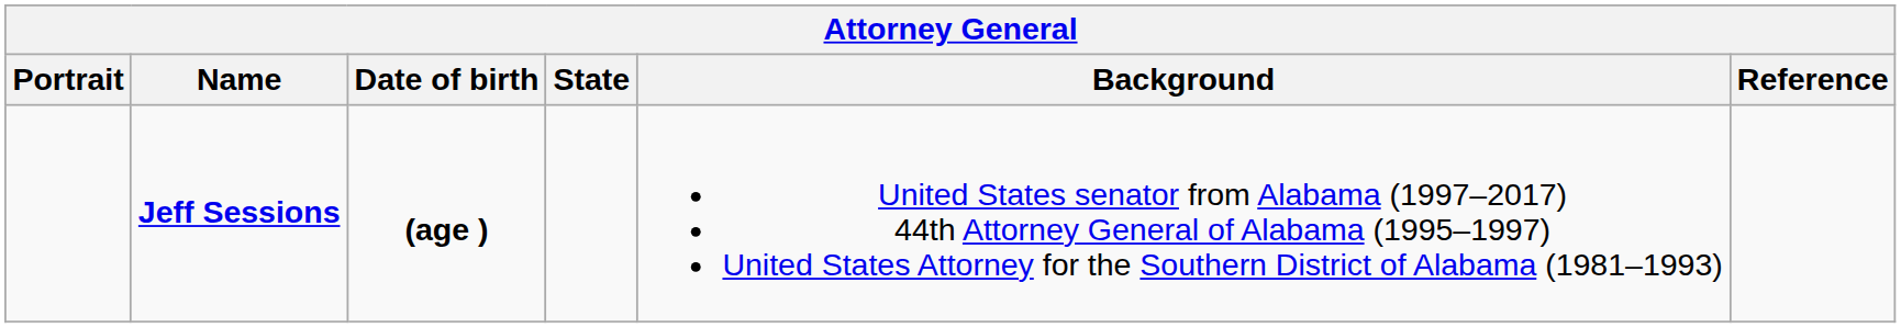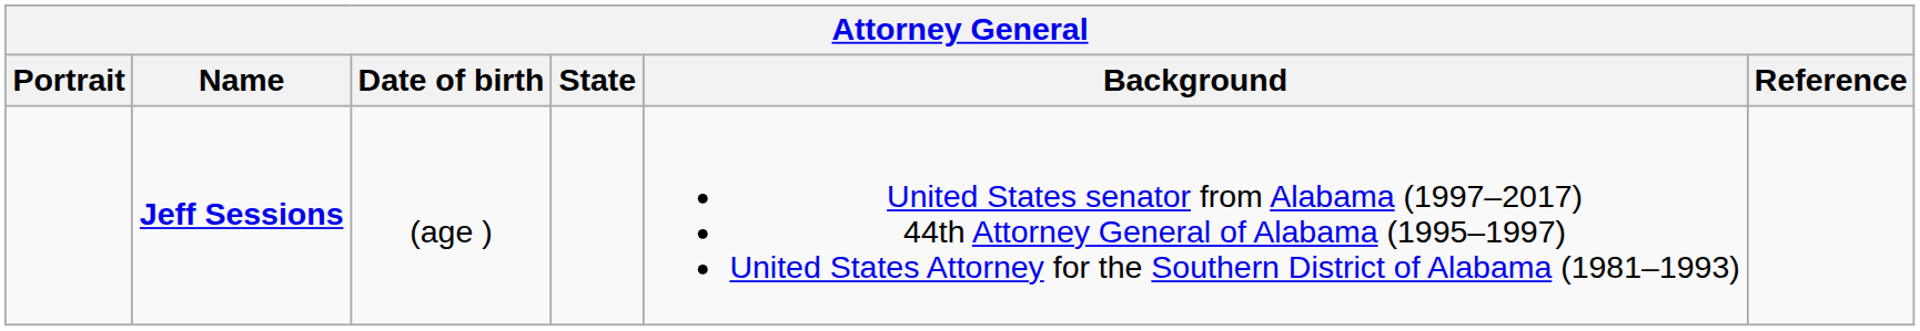Jeff Sessions | Date of birth: bold -> normal
